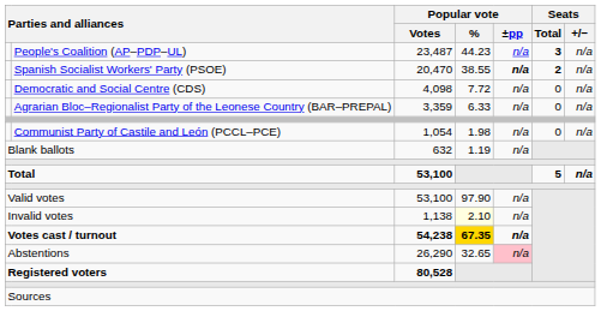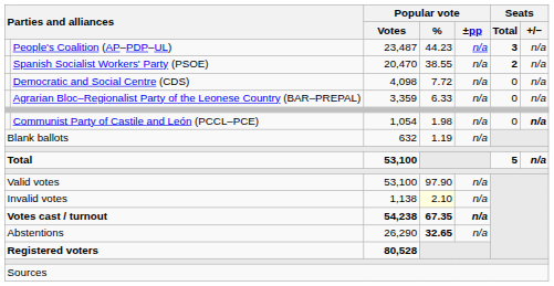Spanish Socialist Workers' Party (PSOE) | Popular vote / ±pp: bold -> normal
Communist Party of Castile and León (PCCL–PCE) | Seats / +/−: normal -> bold
Votes cast / turnout | Popular vote / %: gold background -> no background
Abstentions | Popular vote / %: normal -> bold
Abstentions | Popular vote / ±pp: pink background -> no background
